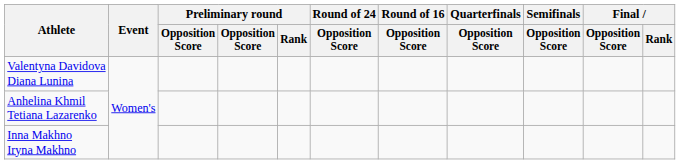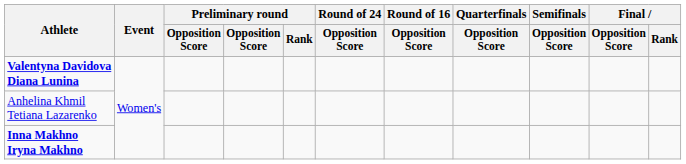Valentyna Davidova Diana Lunina | Athlete: normal -> bold
Inna Makhno Iryna Makhno | Athlete: normal -> bold
